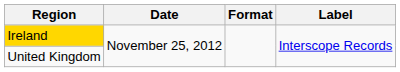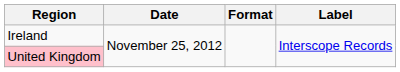Ireland | Region: gold background -> no background
United Kingdom | Region: no background -> pink background
